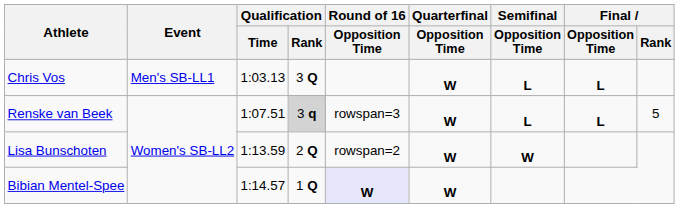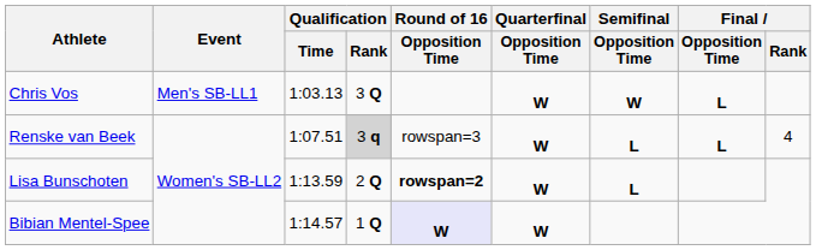Chris Vos | Semifinal / Opposition Time: L -> W
Renske van Beek | Final / Rank: 5 -> 4
Lisa Bunschoten | Round of 16 / Opposition Time: normal -> bold
Lisa Bunschoten | Semifinal / Opposition Time: W -> L
